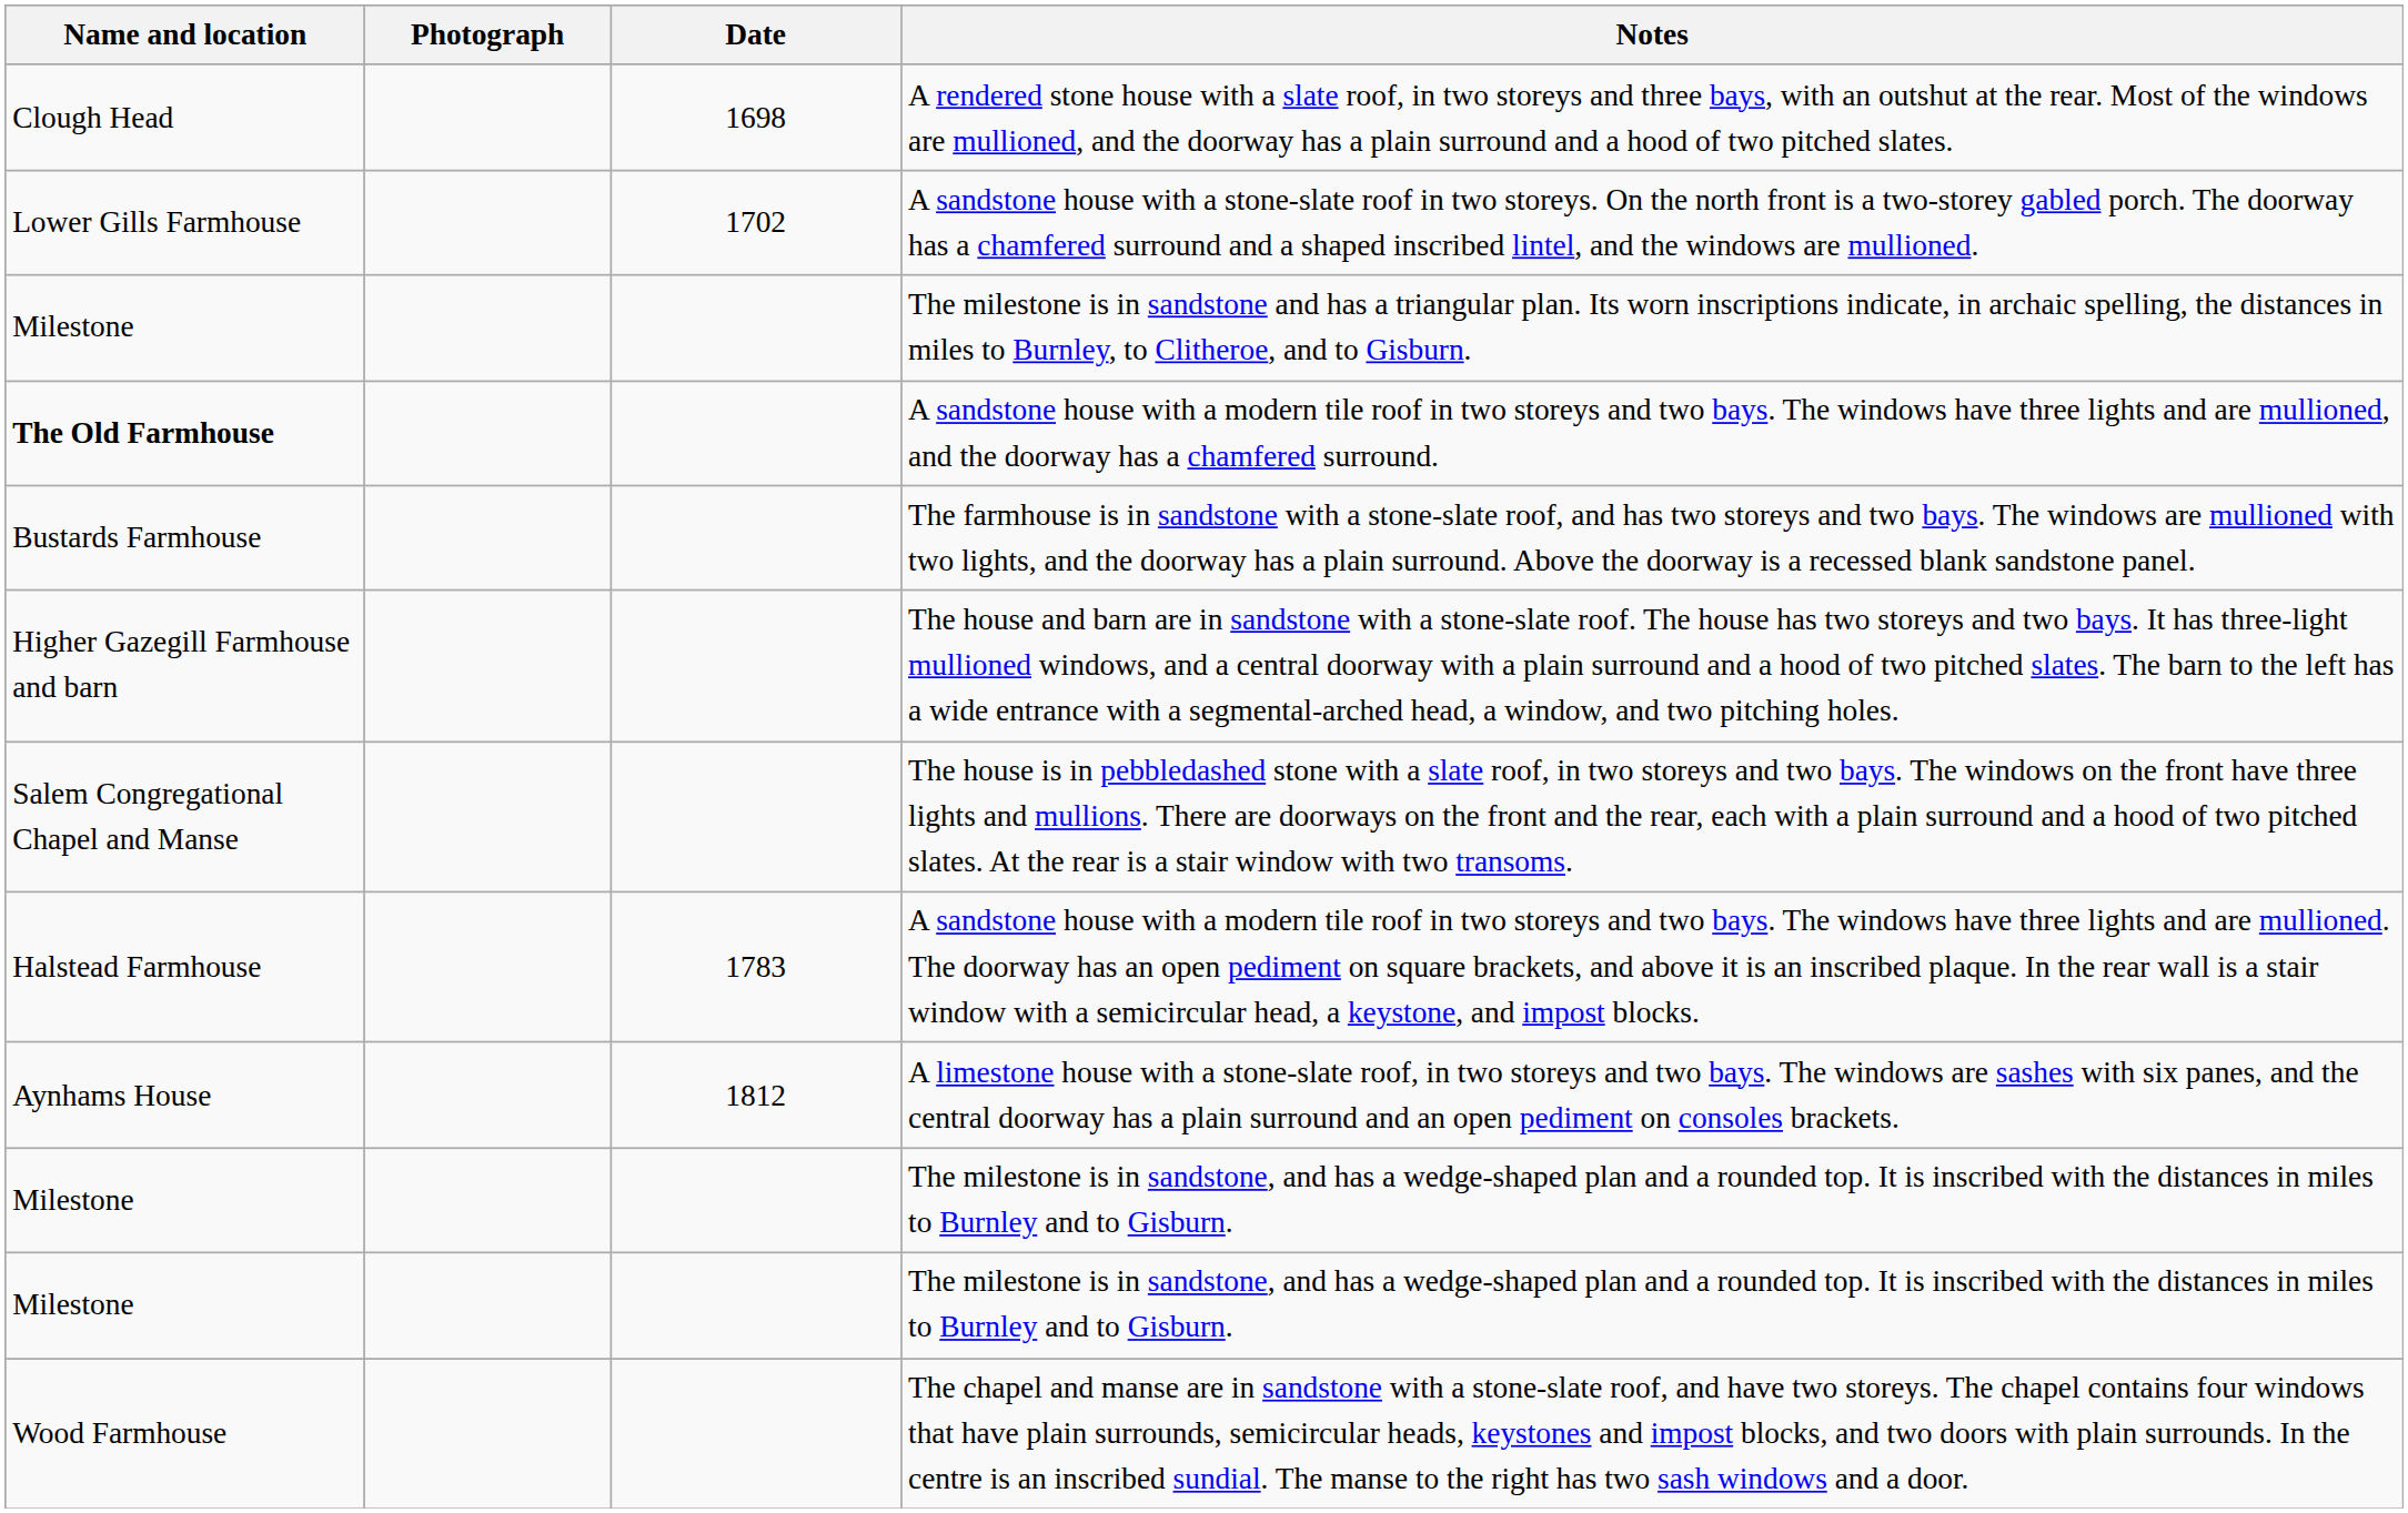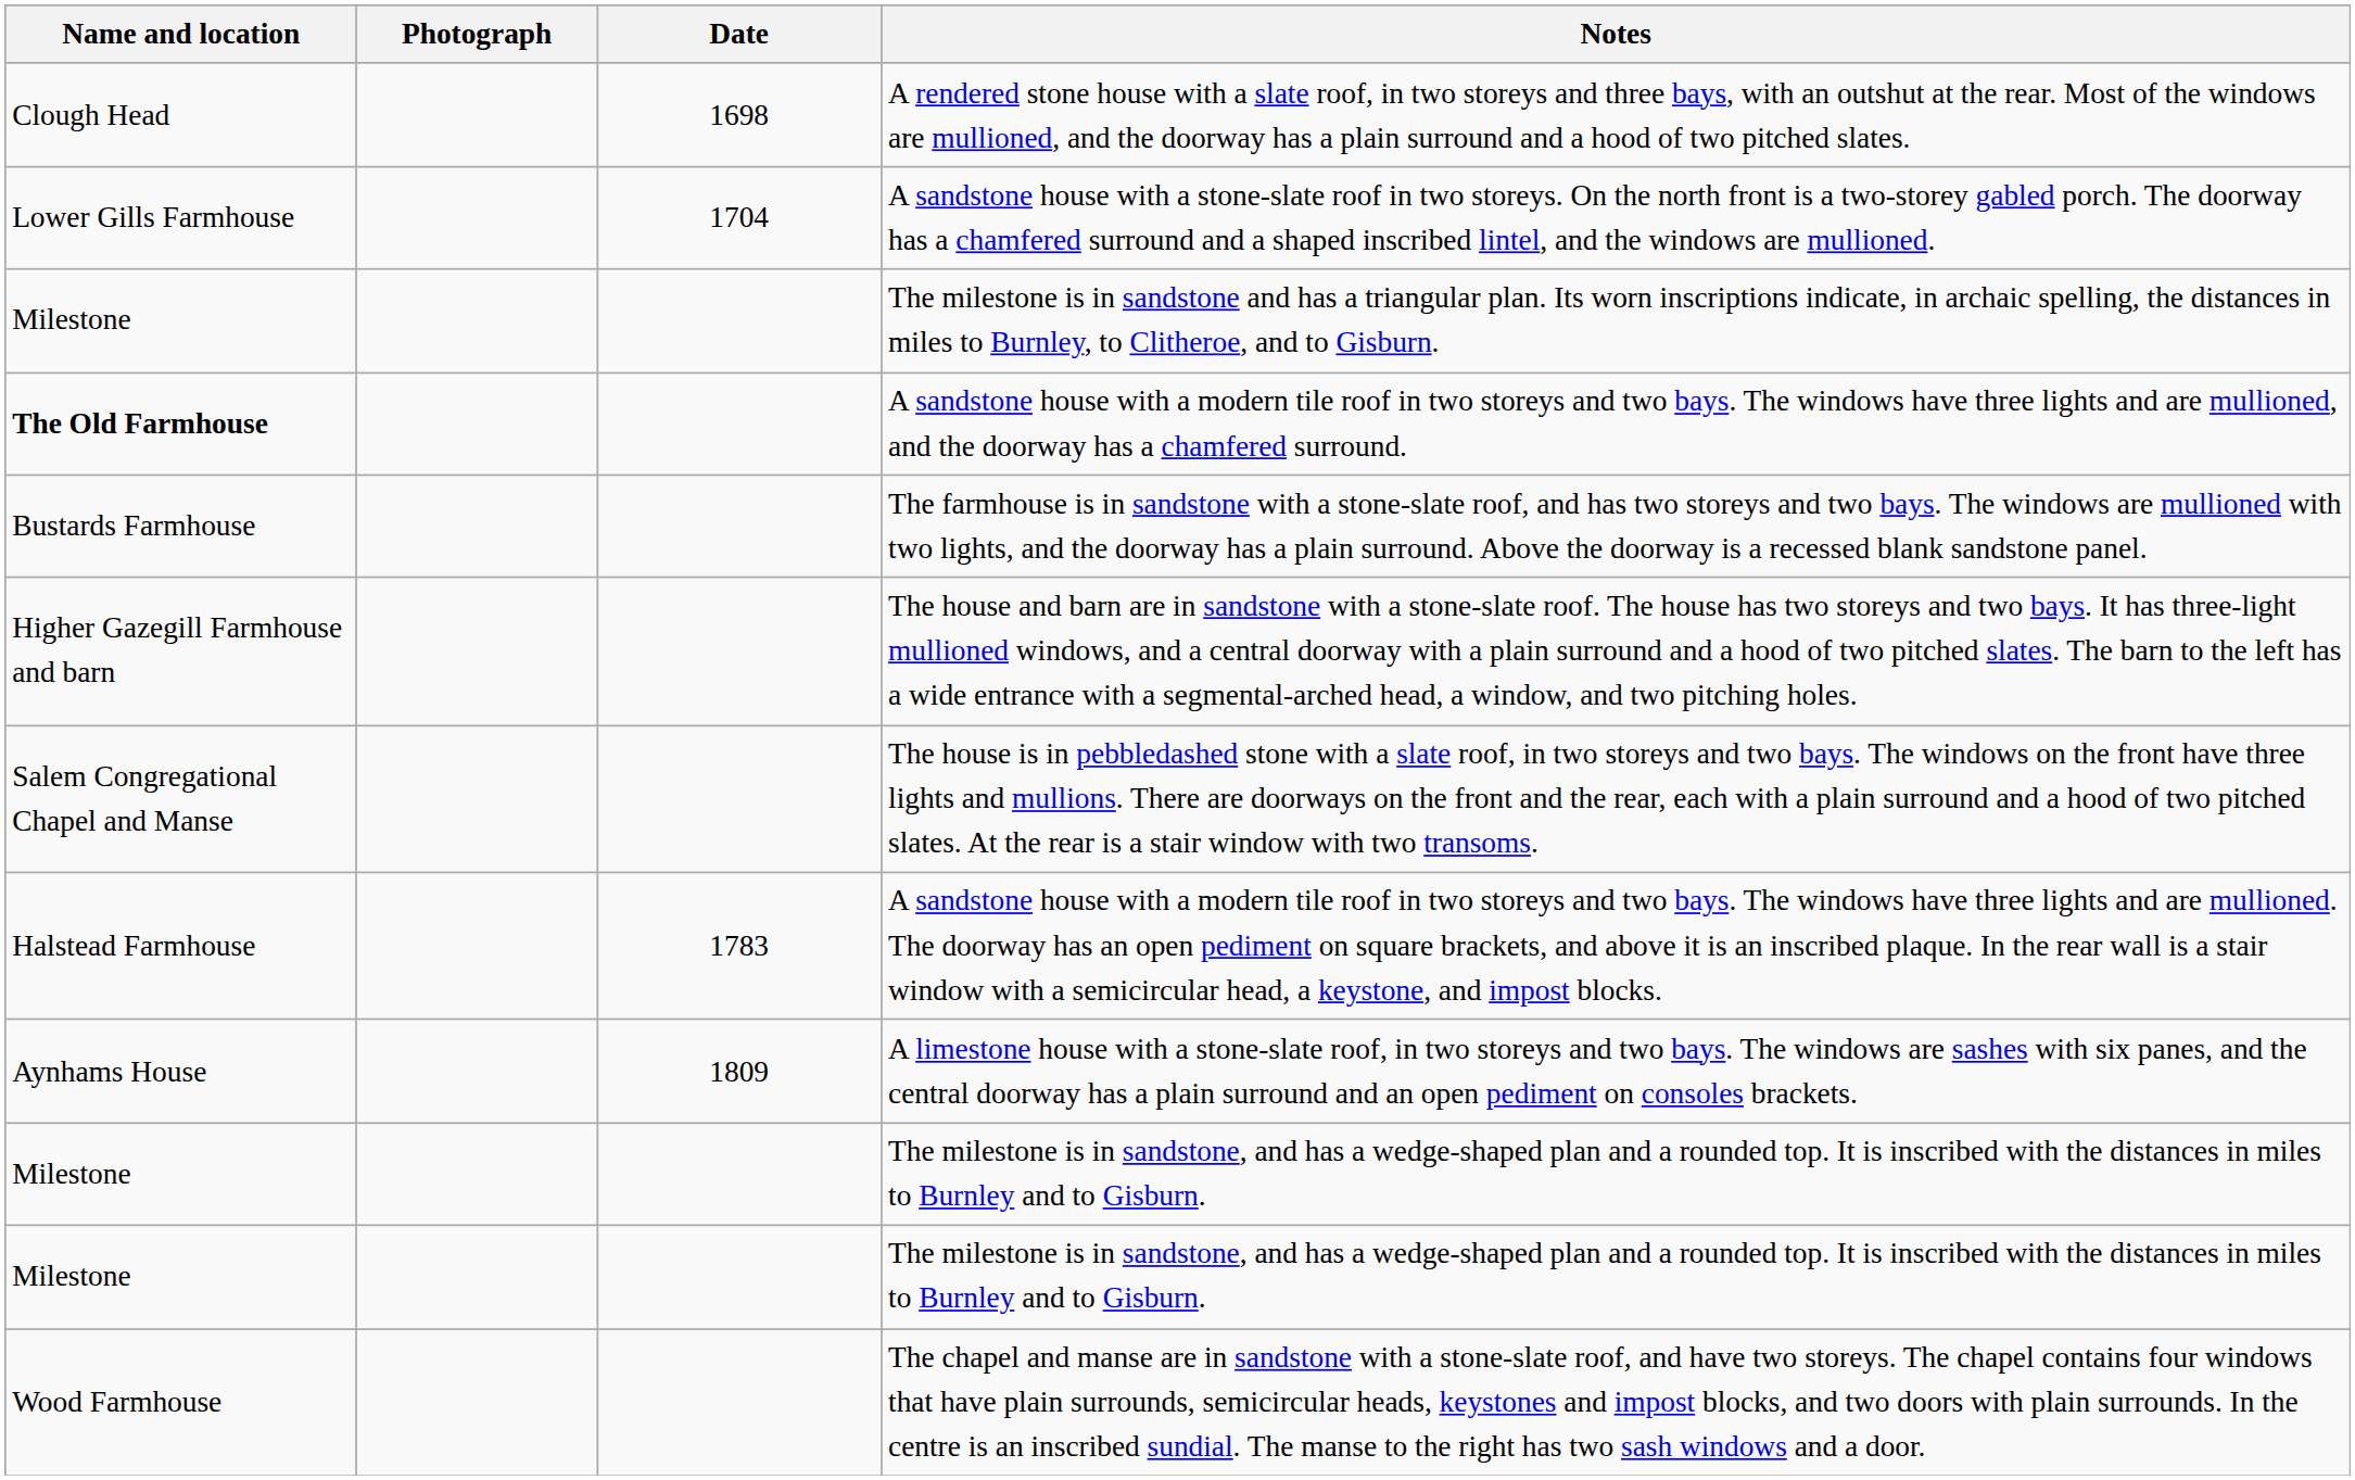row 3 | Date: 1702 -> 1704
row 10 | Date: 1812 -> 1809
